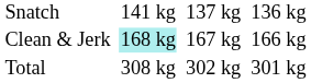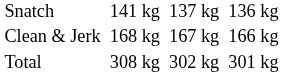Clean & Jerk | column 2: paleturquoise background -> no background
